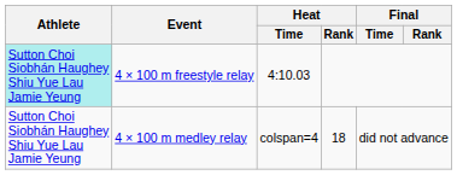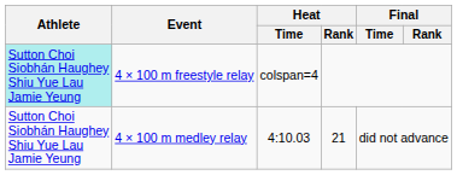4 × 100 m freestyle relay | Heat / Time: 4:10.03 -> colspan=4
4 × 100 m medley relay | Heat / Time: colspan=4 -> 4:10.03
4 × 100 m medley relay | Heat / Rank: 18 -> 21
